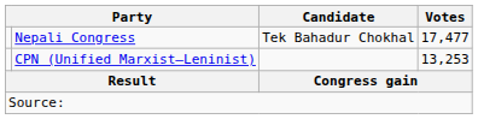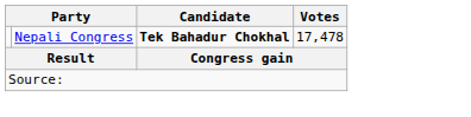Nepali Congress | Candidate: normal -> bold
Nepali Congress | Votes: 17,477 -> 17,478
- row: CPN (Unified Marxist–Leninist) | 13,253
